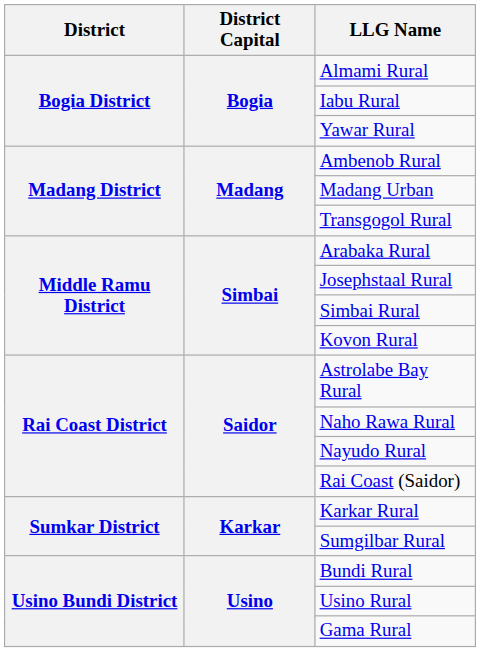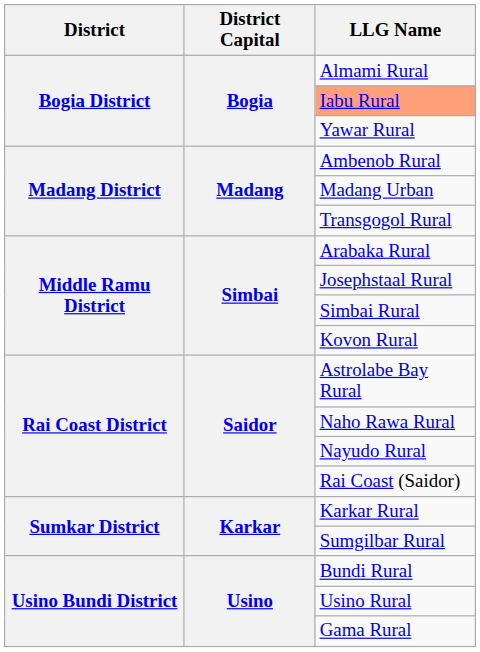Iabu Rural | LLG Name: no background -> lightsalmon background
